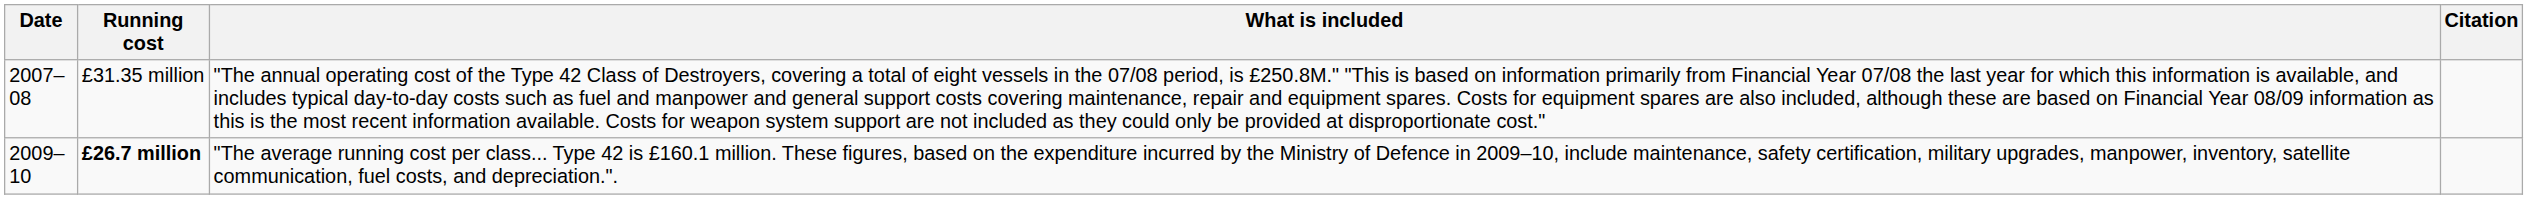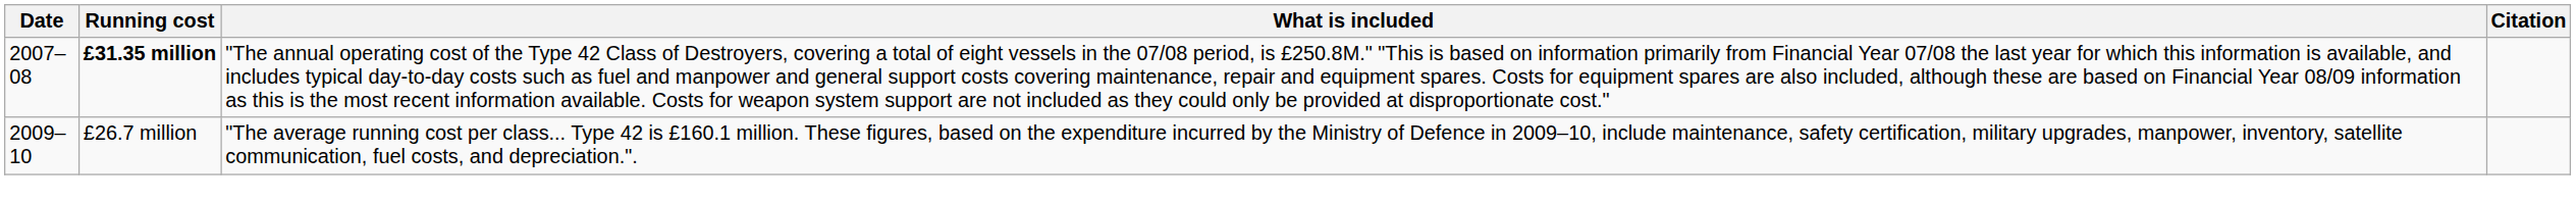row 2 | Running cost: normal -> bold
row 3 | Running cost: bold -> normal
